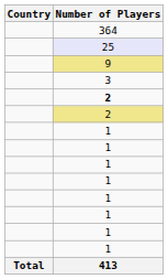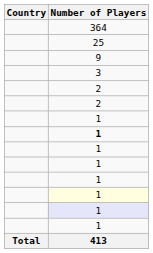row 3 | Number of Players: lavender background -> no background
row 4 | Number of Players: khaki background -> no background
row 6 | Number of Players: bold -> normal
row 7 | Number of Players: khaki background -> no background
row 9 | Number of Players: normal -> bold
row 13 | Number of Players: no background -> lightyellow background
row 14 | Number of Players: no background -> lavender background
